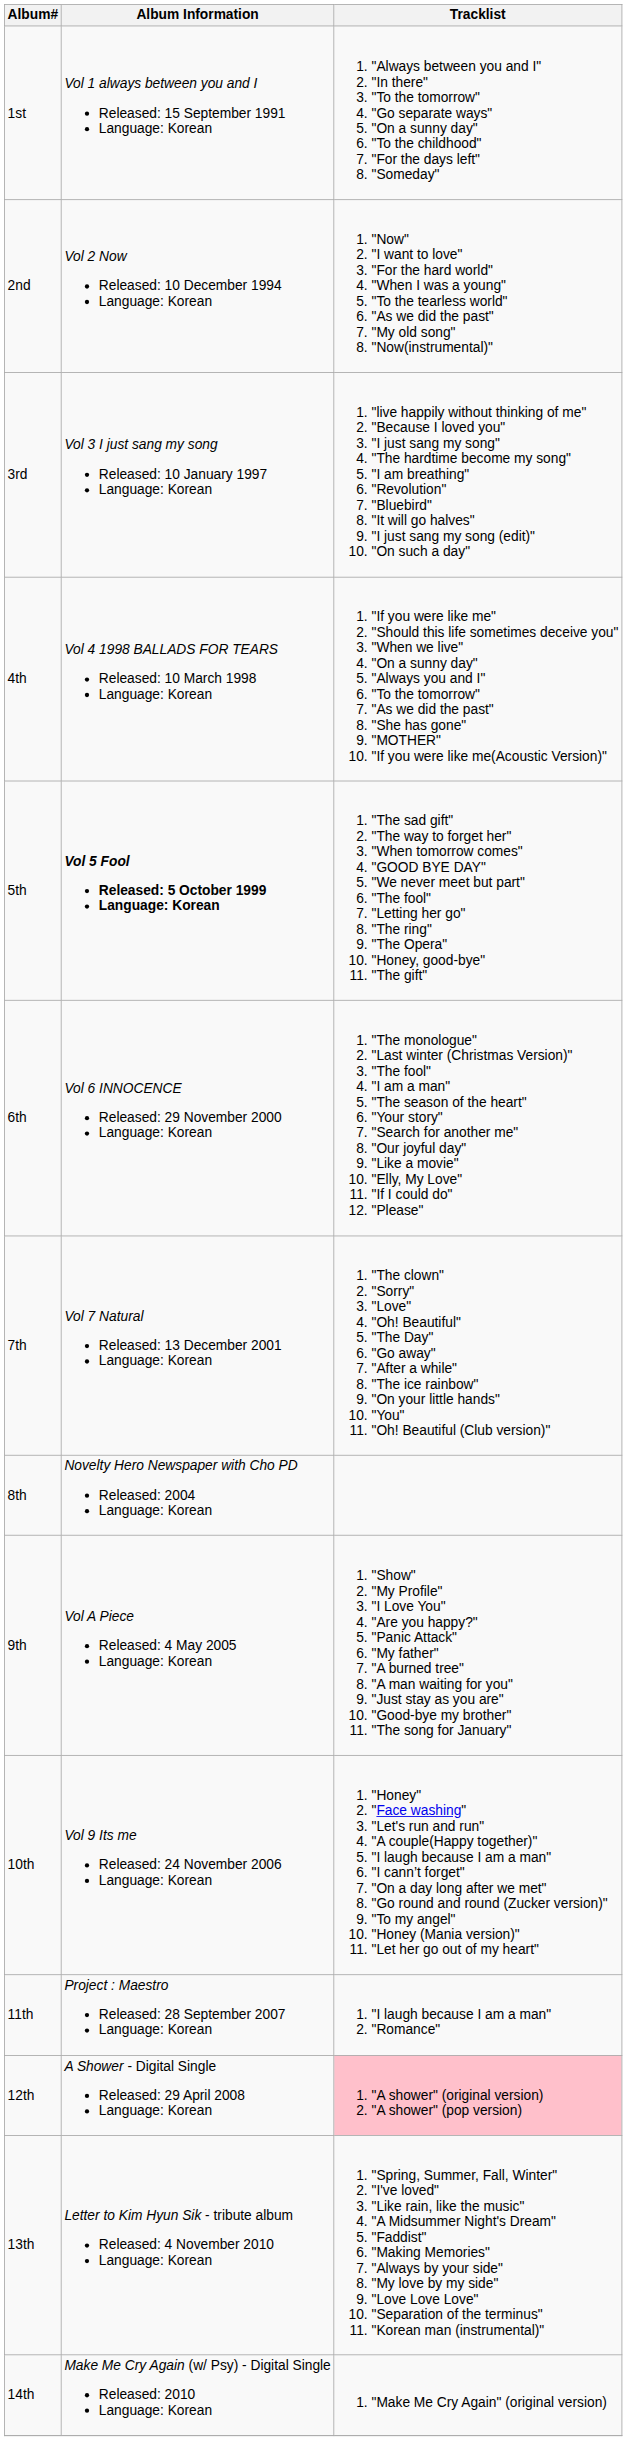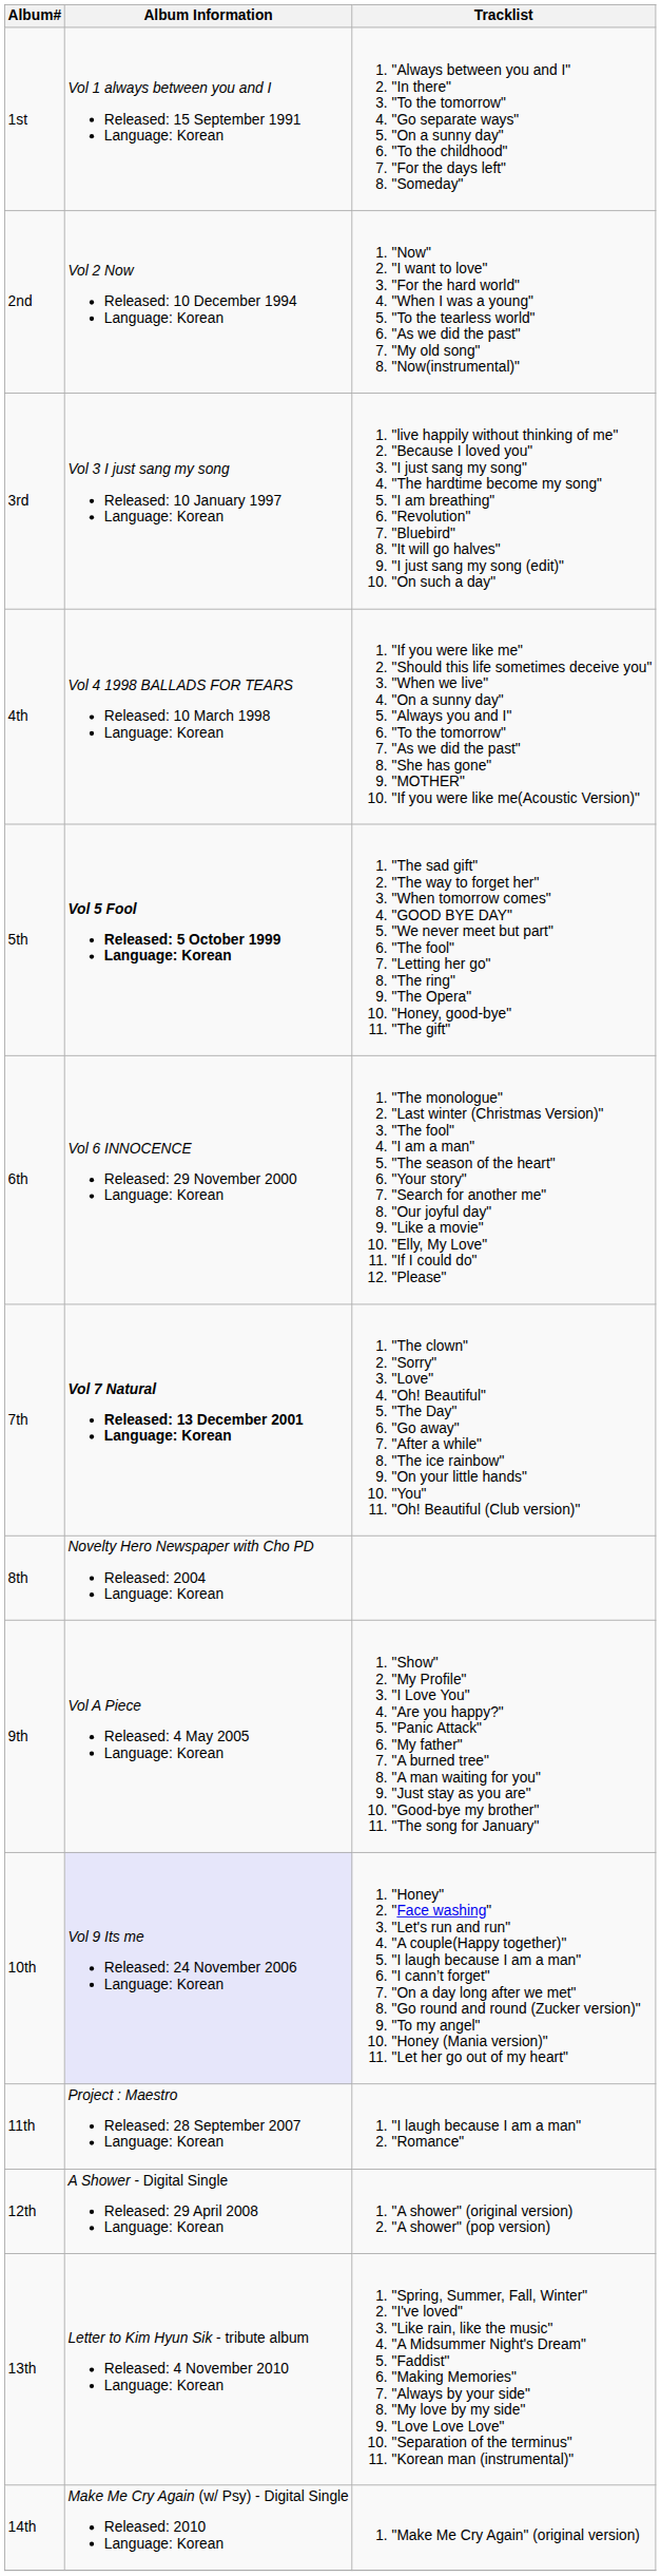7th | Album Information: normal -> bold
10th | Album Information: no background -> lavender background
12th | Tracklist: pink background -> no background
